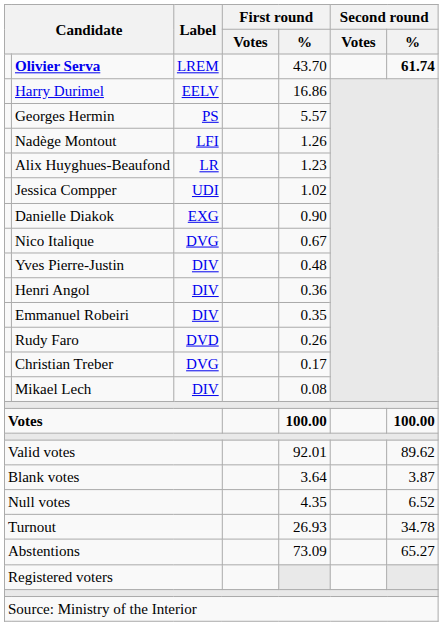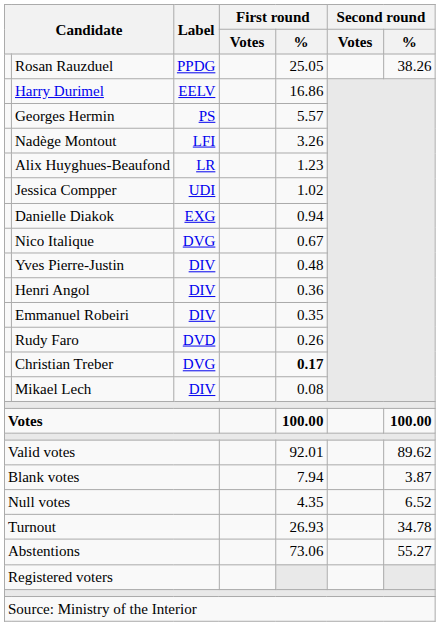- row: Olivier Serva | LREM | 43.70 | 61.74
+ row: Rosan Rauzduel | PPDG | 25.05 | 38.26
Nadège Montout | First round / %: 1.26 -> 3.26
Danielle Diakok | First round / %: 0.90 -> 0.94
Christian Treber | First round / %: normal -> bold
Blank votes | First round / %: 3.64 -> 7.94
Abstentions | First round / %: 73.09 -> 73.06
Abstentions | Second round / %: 65.27 -> 55.27
